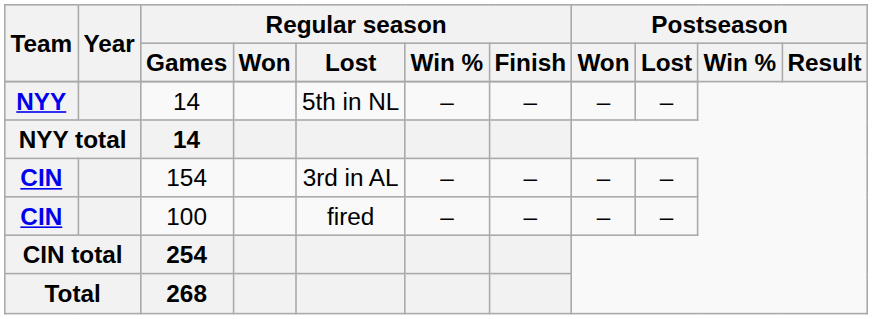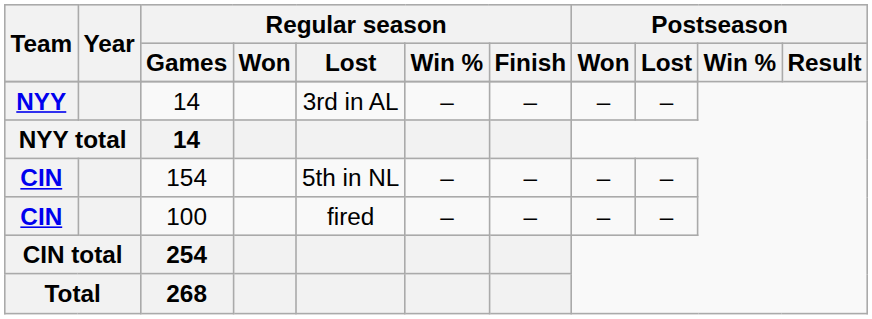NYY / 14 | Regular season / Lost: 5th in NL -> 3rd in AL
154 | Regular season / Lost: 3rd in AL -> 5th in NL
